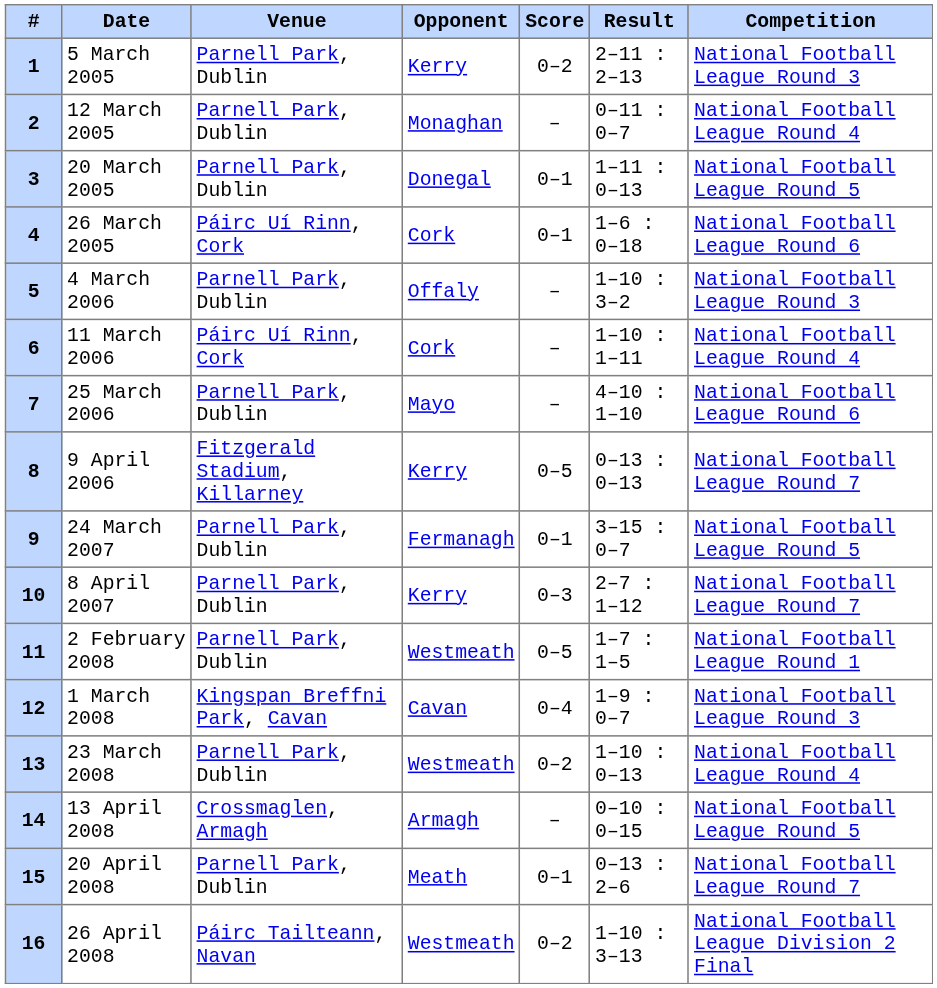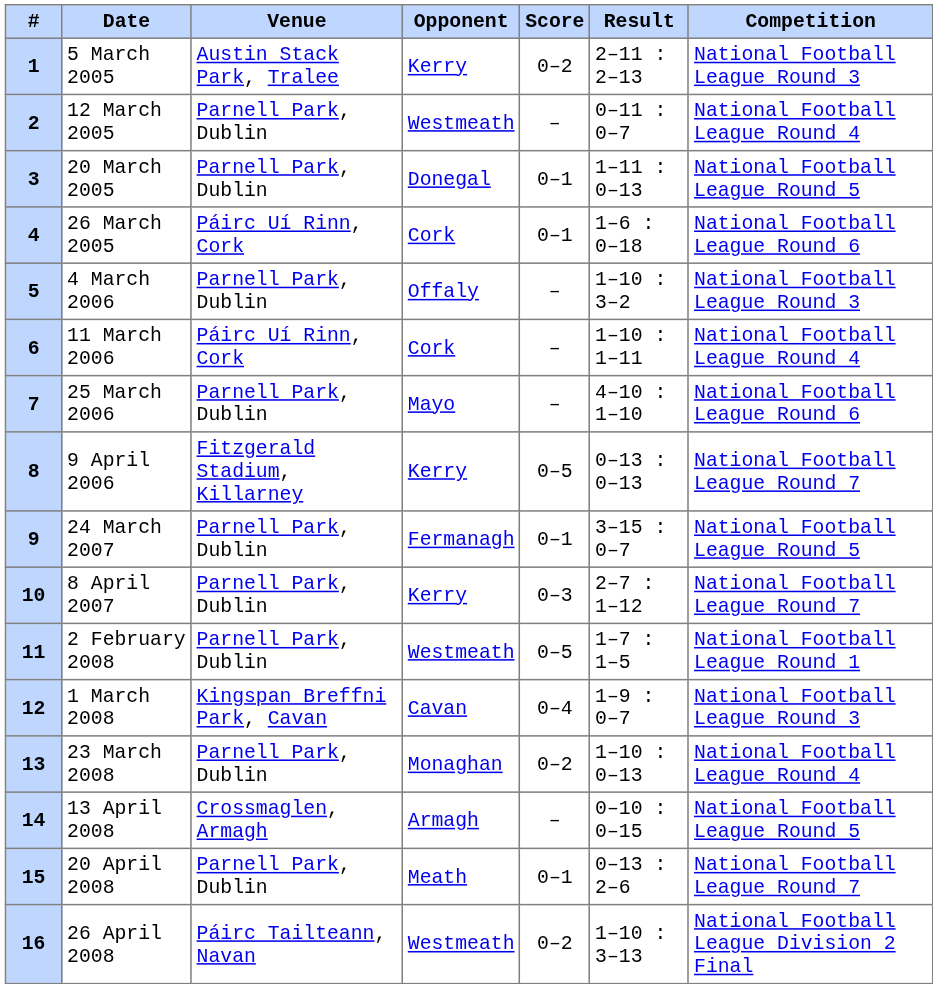5 March 2005 | Venue: Parnell Park, Dublin -> Austin Stack Park, Tralee
12 March 2005 | Opponent: Monaghan -> Westmeath
23 March 2008 | Opponent: Westmeath -> Monaghan
